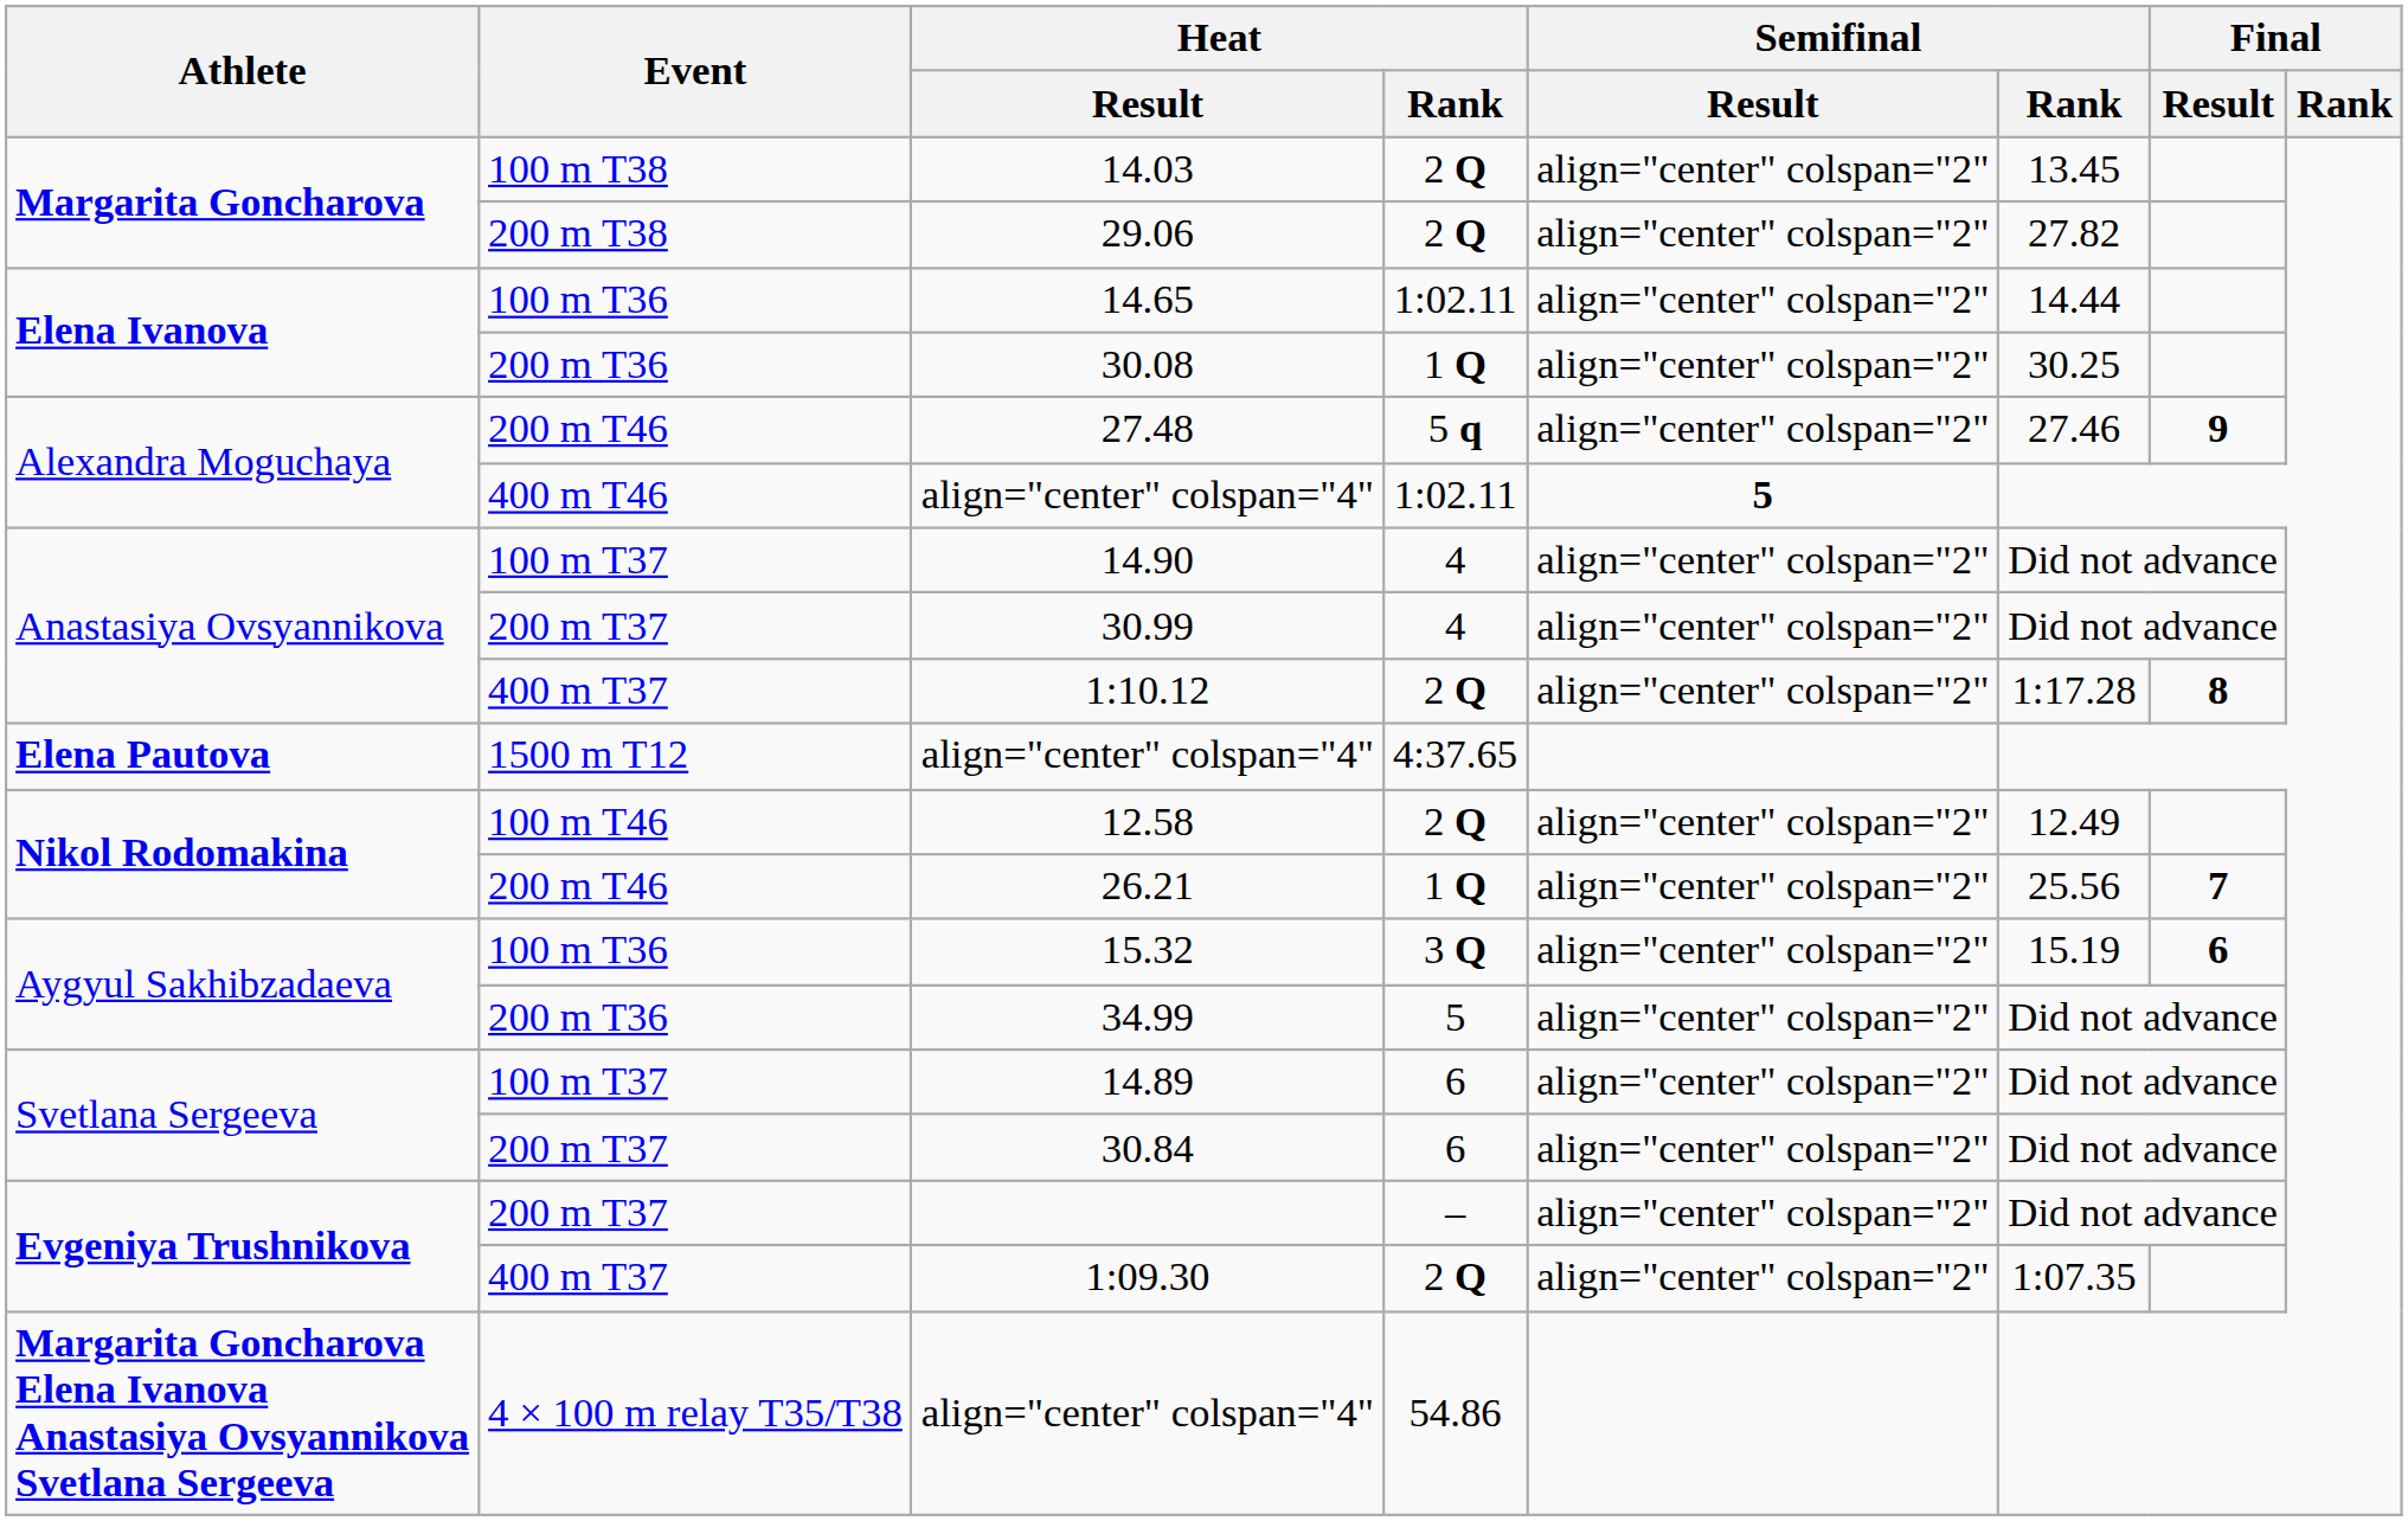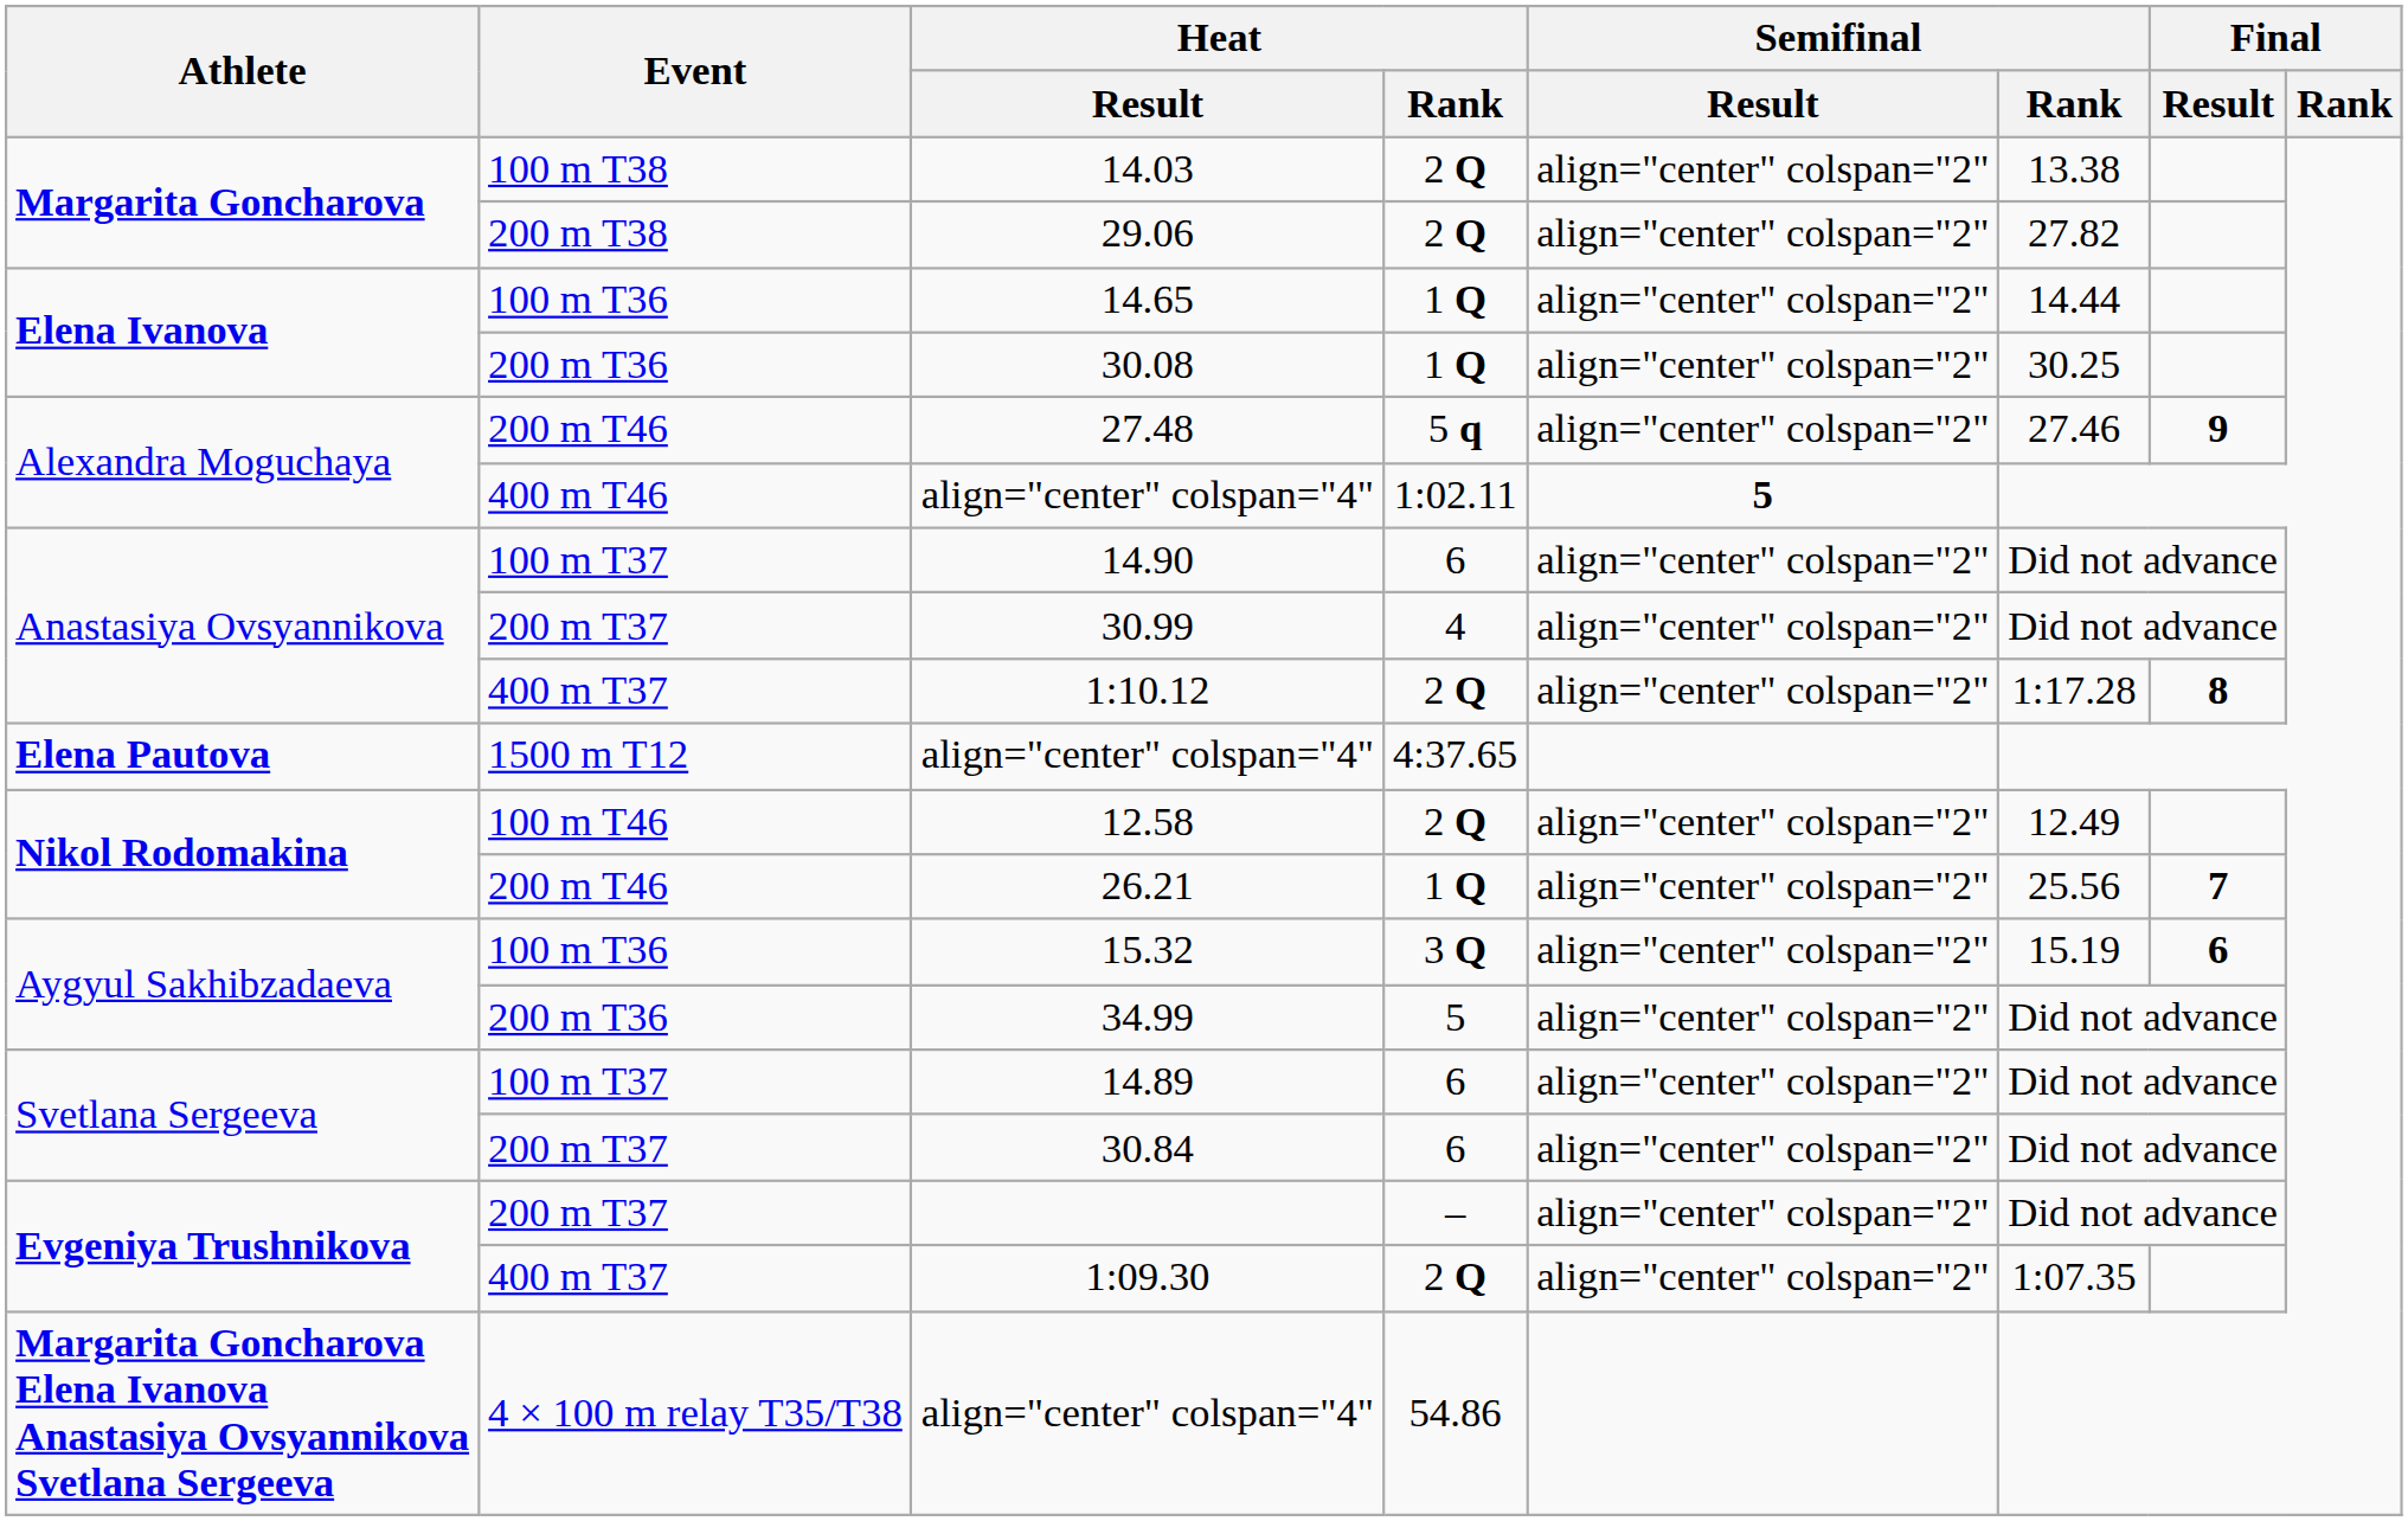14.03 | Semifinal / Rank: 13.45 -> 13.38
14.65 | Heat / Rank: 1:02.11 -> 1 Q
14.90 | Heat / Rank: 4 -> 6
